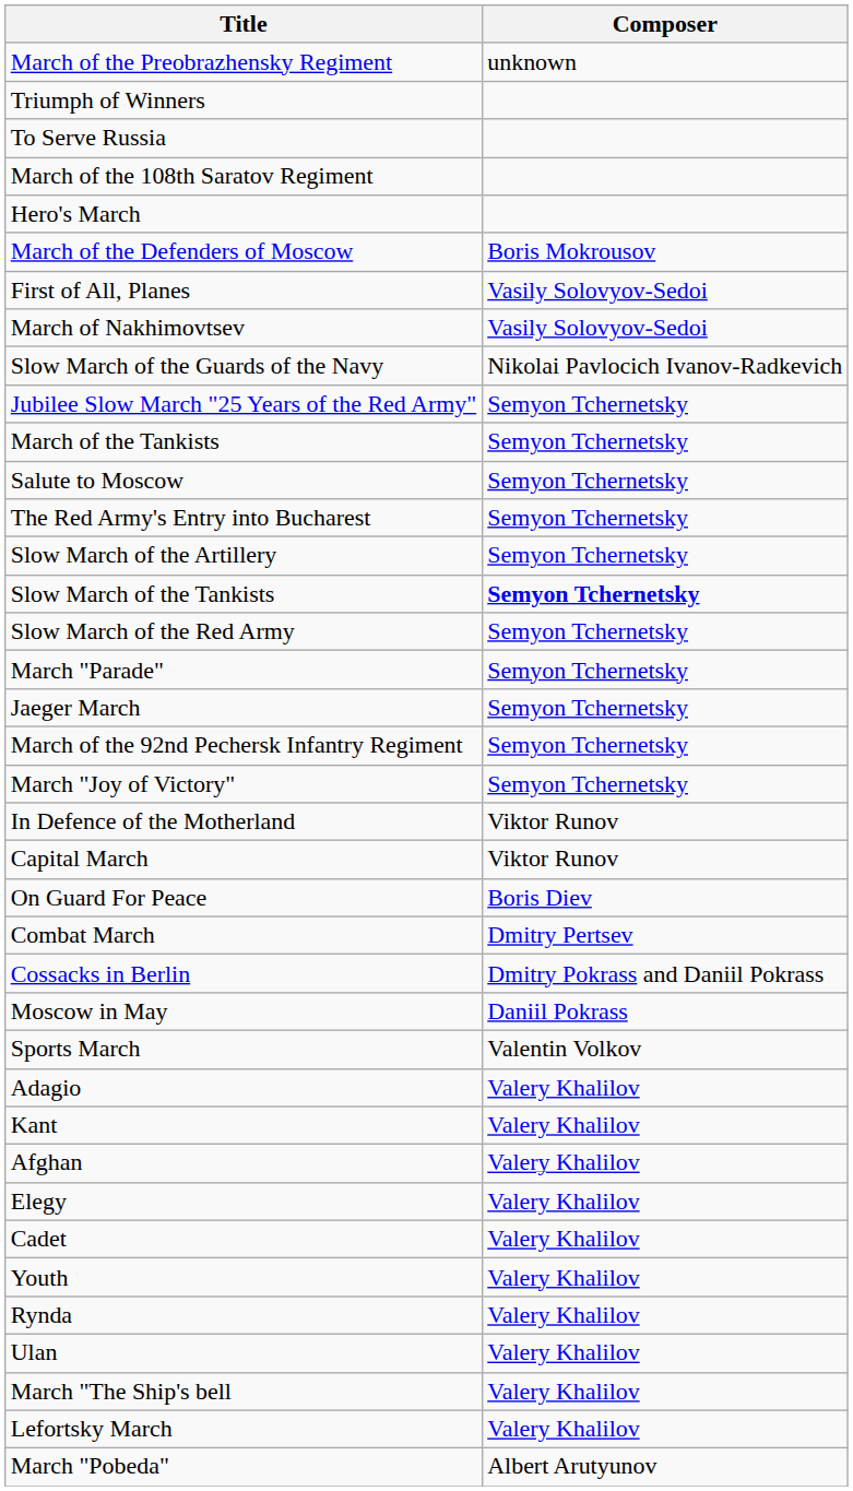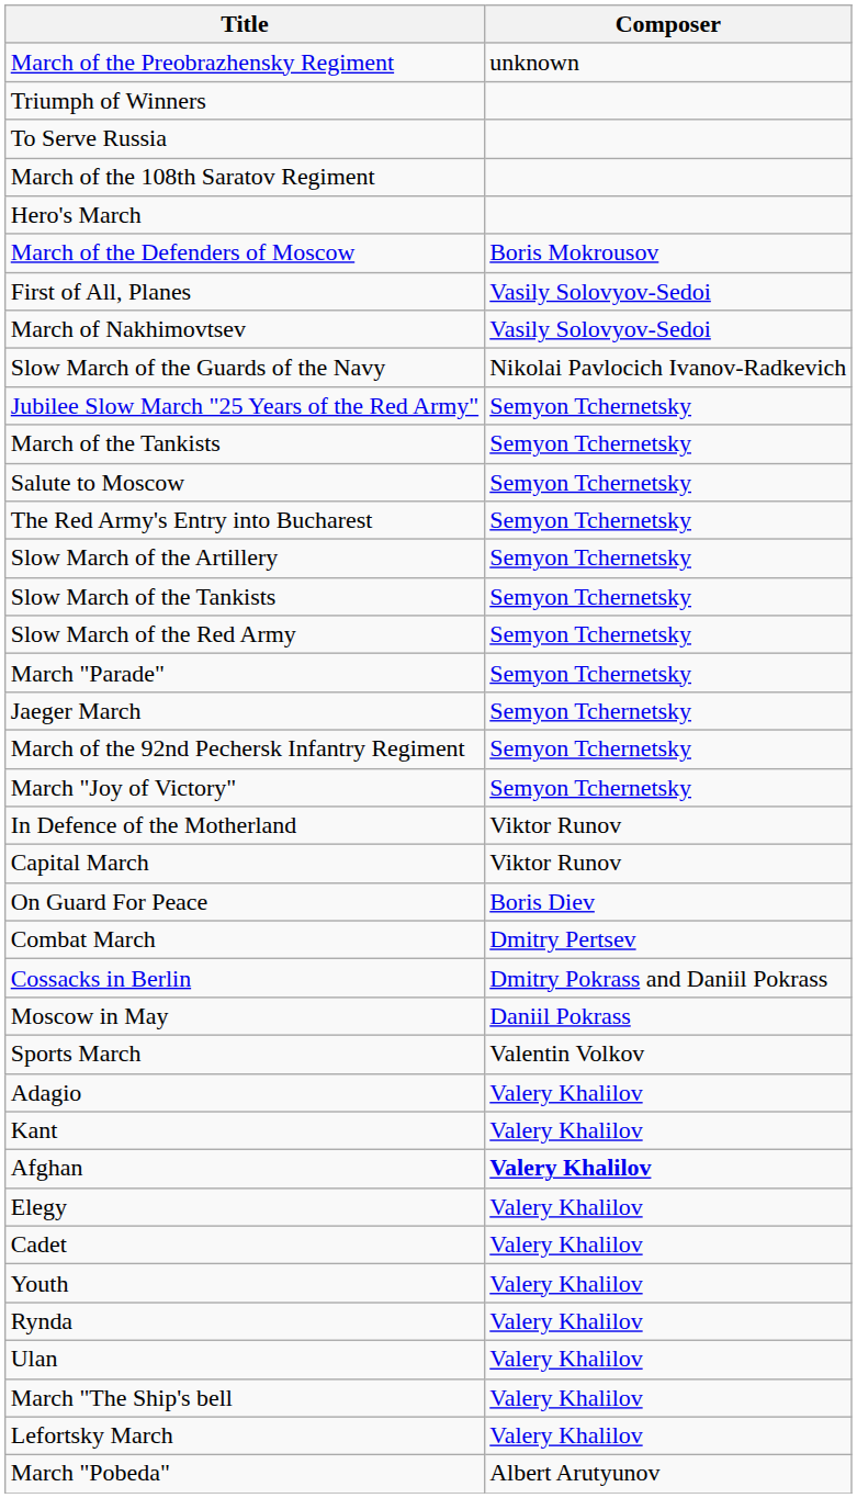Slow March of the Tankists | Composer: bold -> normal
Afghan | Composer: normal -> bold
